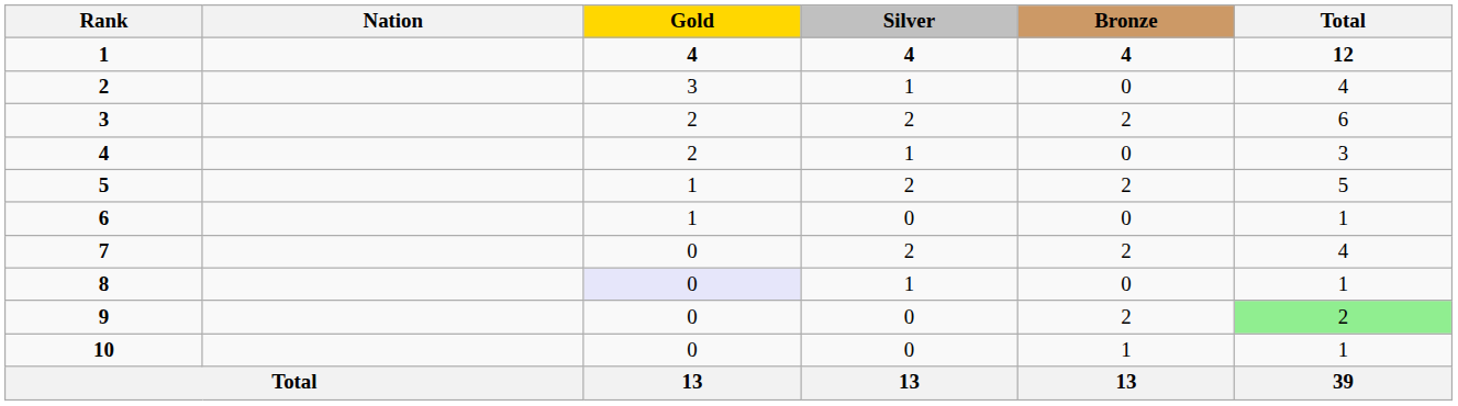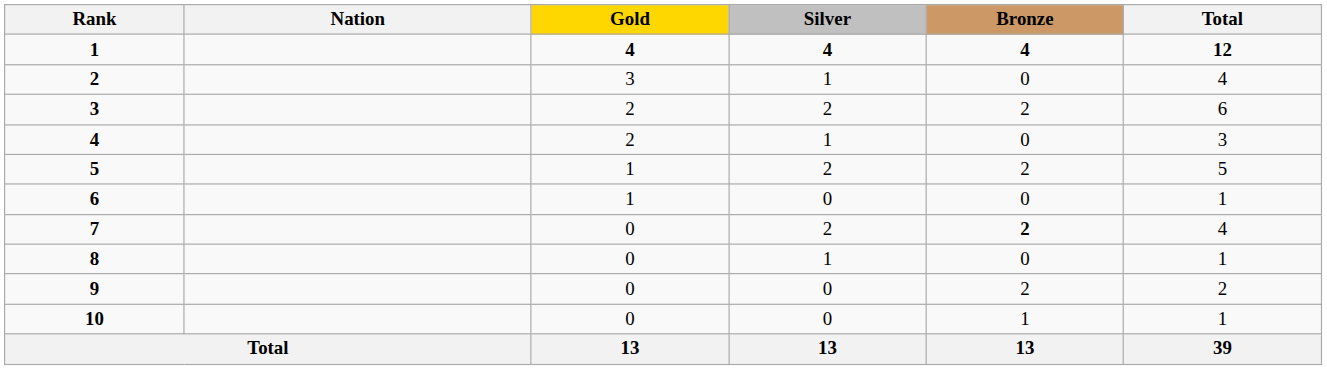7 | Bronze: normal -> bold
8 | Gold: lavender background -> no background
9 | Total: lightgreen background -> no background
